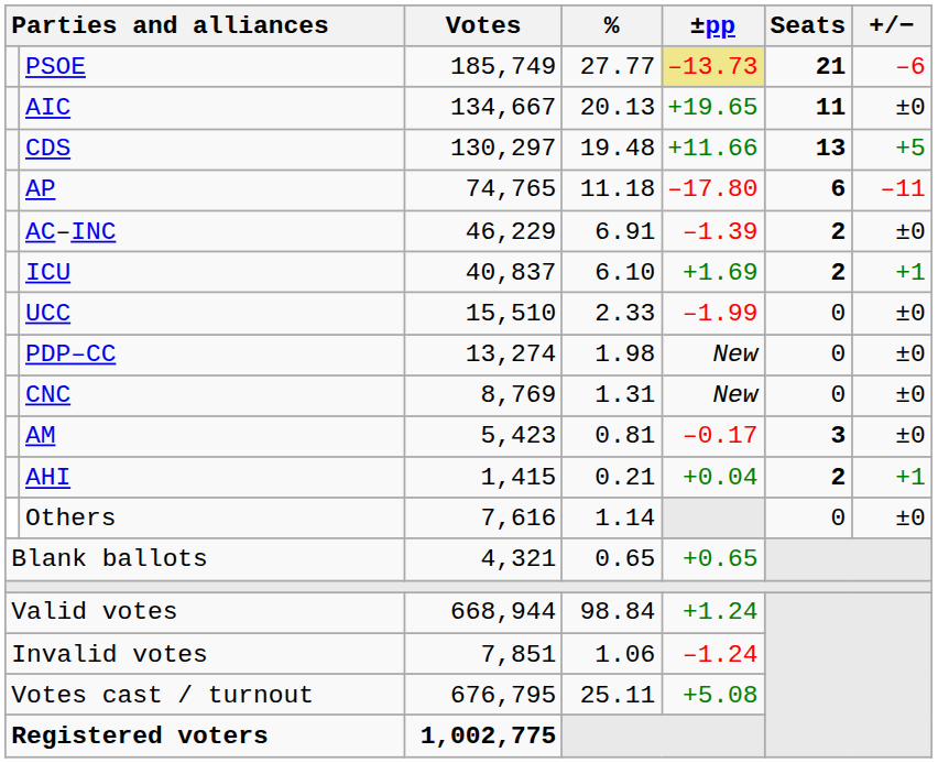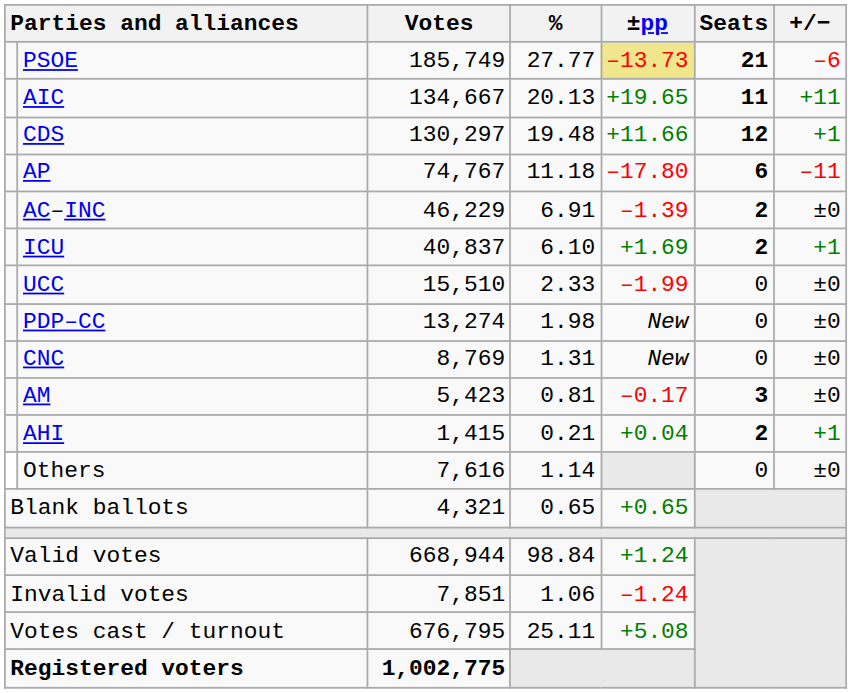AIC | +/−: ±0 -> +11
CDS | Seats: 13 -> 12
CDS | +/−: +5 -> +1
AP | Votes: 74,765 -> 74,767
